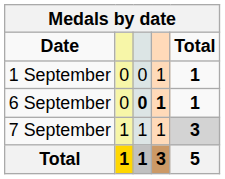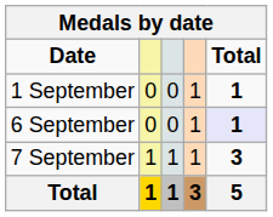6 September | column 3: bold -> normal
6 September | column 4: bold -> normal
6 September | Total: no background -> lavender background
7 September | Total: lightgrey background -> no background
